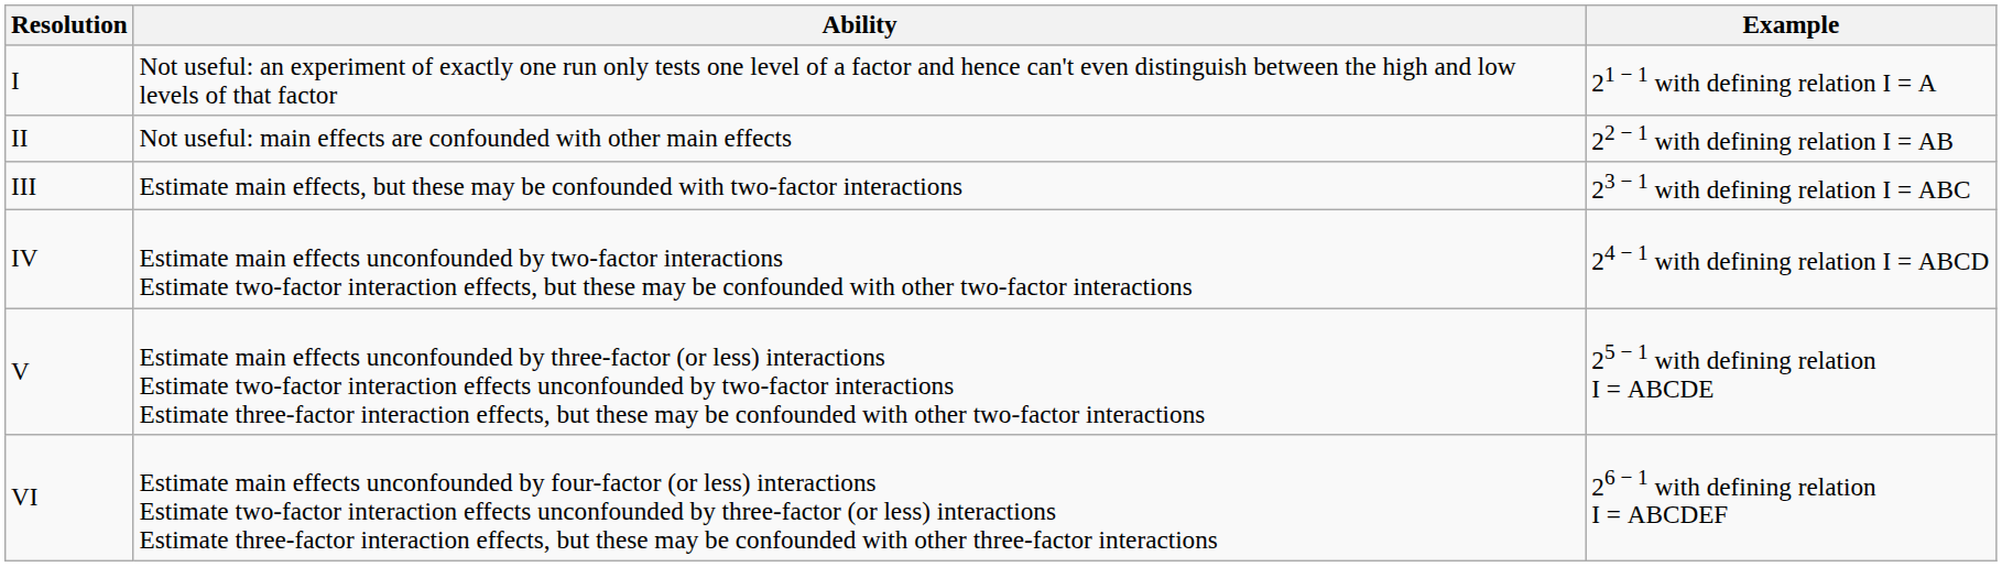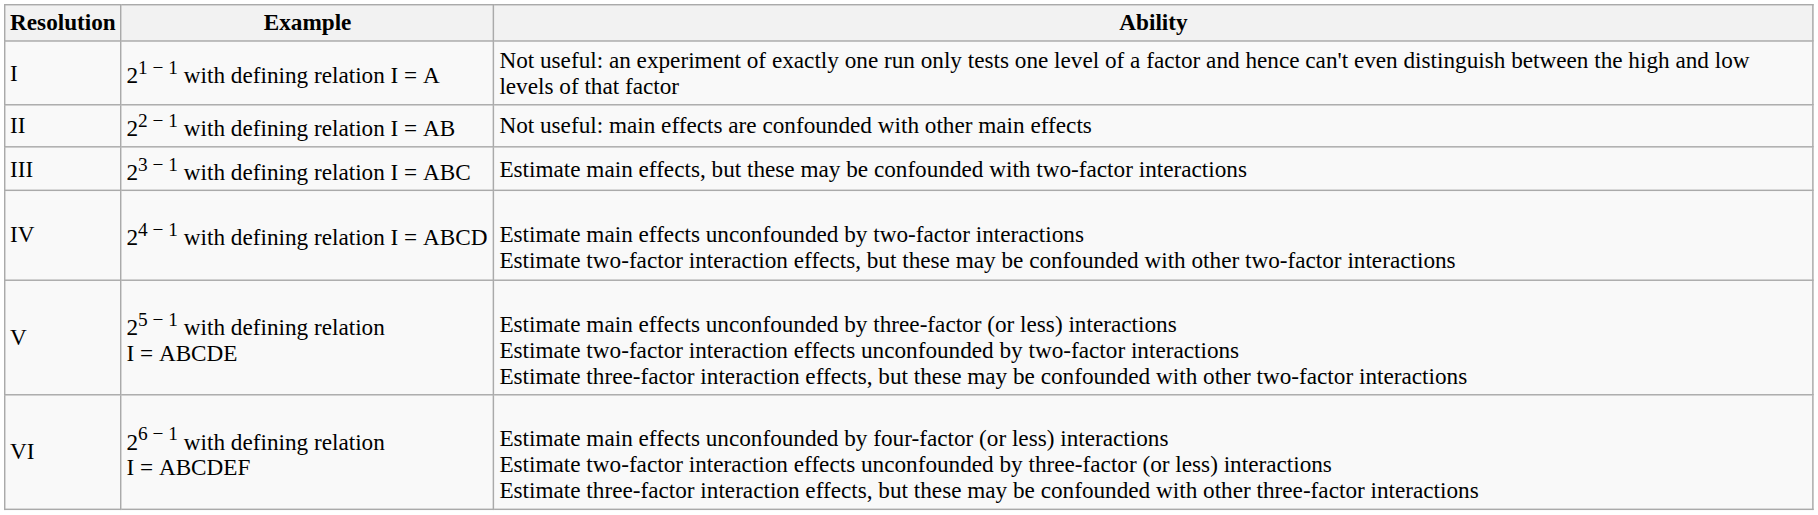columns swapped: Ability <-> Example
